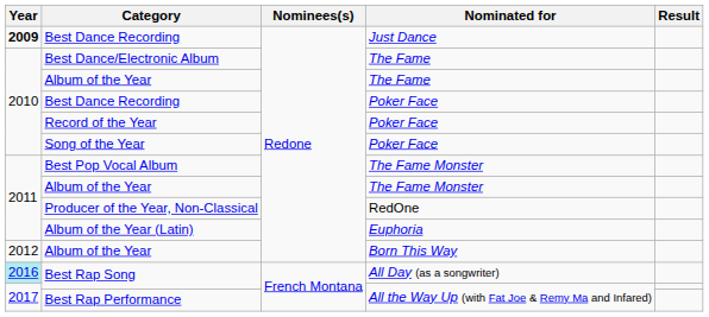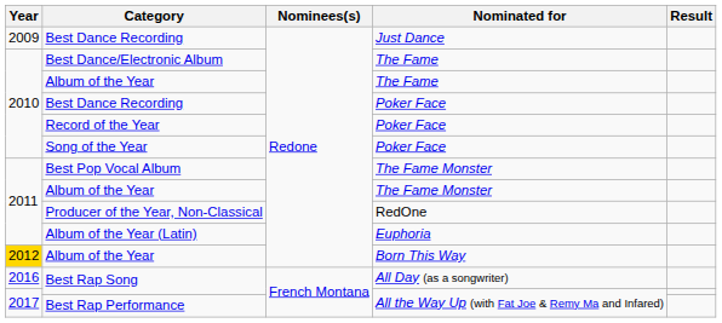Best Dance Recording / Just Dance | Year: bold -> normal
Album of the Year / Born This Way | Year: no background -> gold background
Best Rap Song / All Day (as a songwriter) | Year: paleturquoise background -> no background
